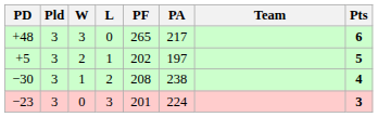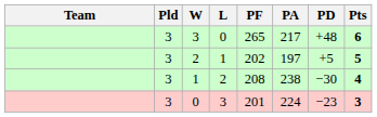columns swapped: Team <-> PD
